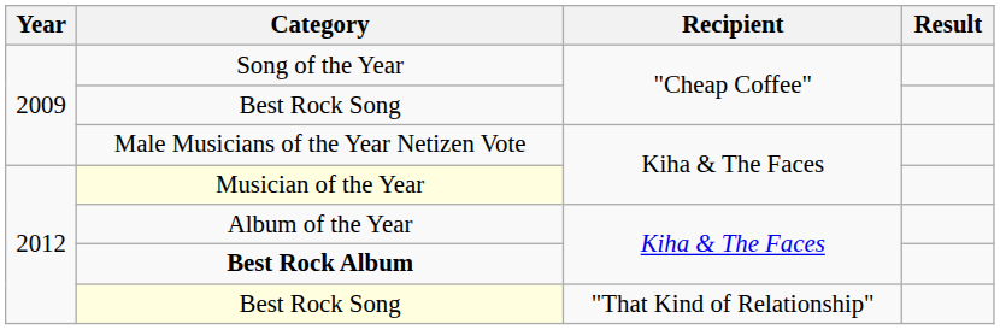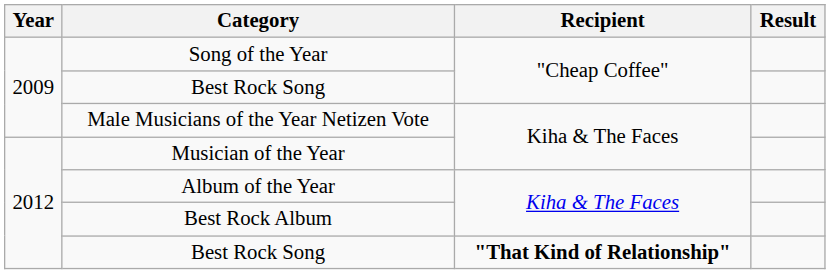Musician of the Year | Category: lightyellow background -> no background
Best Rock Album | Category: bold -> normal
Best Rock Song / "That Kind of Relationship" | Category: lightyellow background -> no background
Best Rock Song / "That Kind of Relationship" | Recipient: normal -> bold
